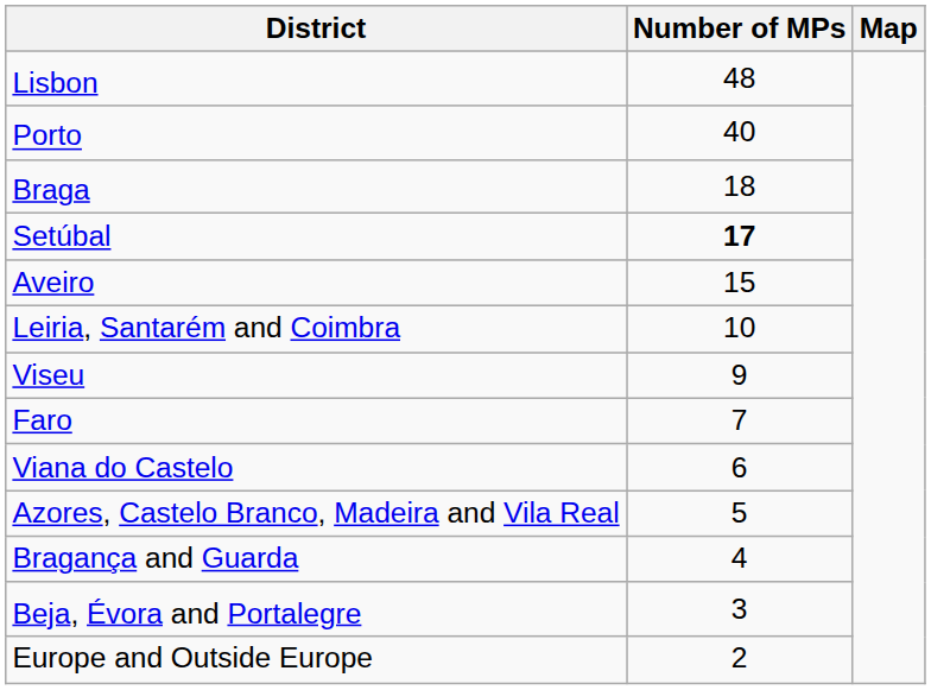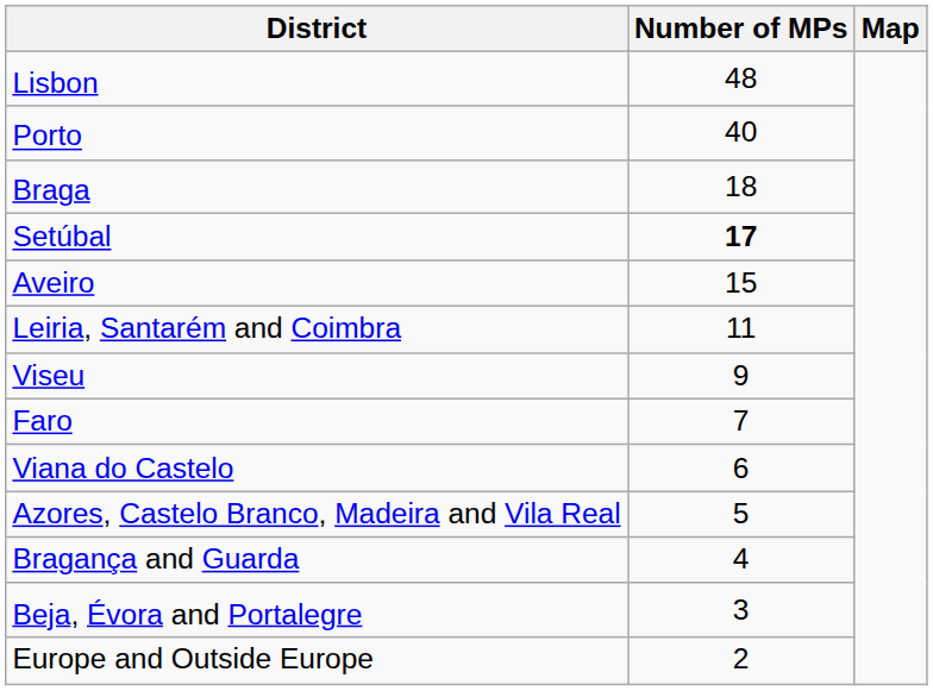Leiria, Santarém and Coimbra | Number of MPs: 10 -> 11
